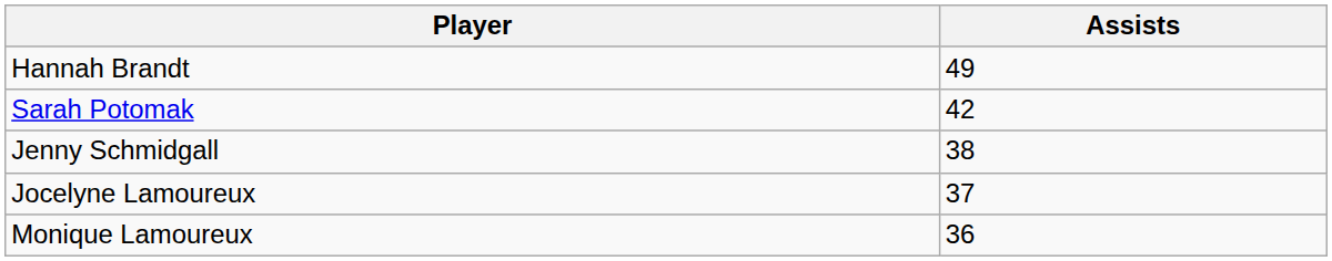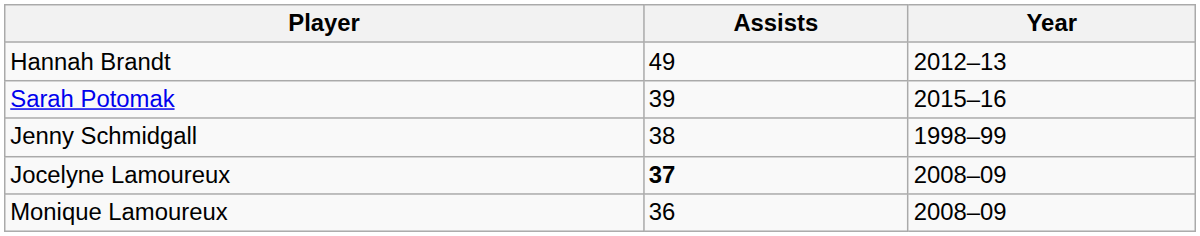+ column: Year | 2012–13 | 2015–16 | 1998–99 | 2008–09 | 2008–09
Sarah Potomak | Assists: 42 -> 39
Jocelyne Lamoureux | Assists: normal -> bold
